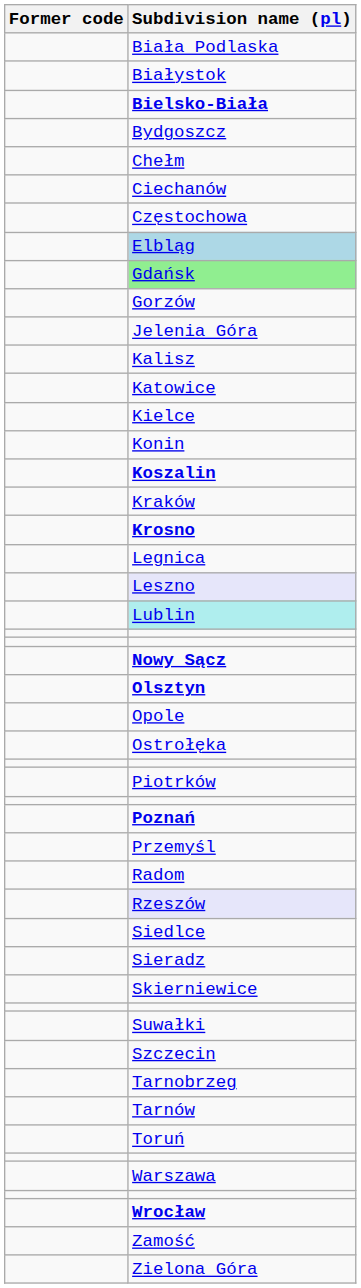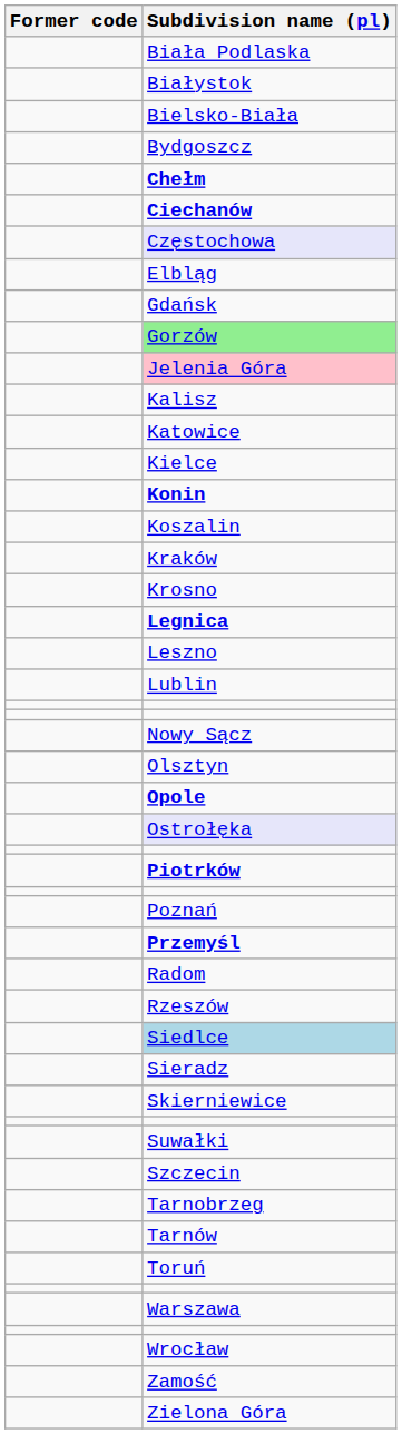row 4 | Subdivision name (pl): bold -> normal
row 6 | Subdivision name (pl): normal -> bold
row 7 | Subdivision name (pl): normal -> bold
row 8 | Subdivision name (pl): no background -> lavender background
row 9 | Subdivision name (pl): lightblue background -> no background
row 10 | Subdivision name (pl): lightgreen background -> no background
row 11 | Subdivision name (pl): no background -> lightgreen background
row 12 | Subdivision name (pl): no background -> pink background
row 16 | Subdivision name (pl): normal -> bold
row 17 | Subdivision name (pl): bold -> normal
row 19 | Subdivision name (pl): bold -> normal
row 20 | Subdivision name (pl): normal -> bold
row 21 | Subdivision name (pl): lavender background -> no background
row 22 | Subdivision name (pl): paleturquoise background -> no background
row 25 | Subdivision name (pl): bold -> normal
row 26 | Subdivision name (pl): bold -> normal
row 27 | Subdivision name (pl): normal -> bold
row 28 | Subdivision name (pl): no background -> lavender background
row 30 | Subdivision name (pl): normal -> bold
row 32 | Subdivision name (pl): bold -> normal
row 33 | Subdivision name (pl): normal -> bold
row 35 | Subdivision name (pl): lavender background -> no background
row 36 | Subdivision name (pl): no background -> lightblue background
row 48 | Subdivision name (pl): bold -> normal
